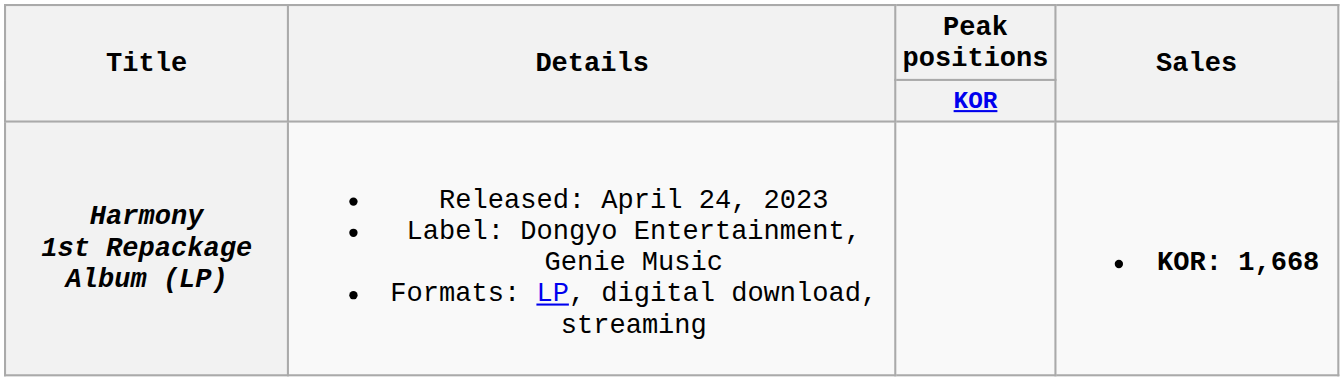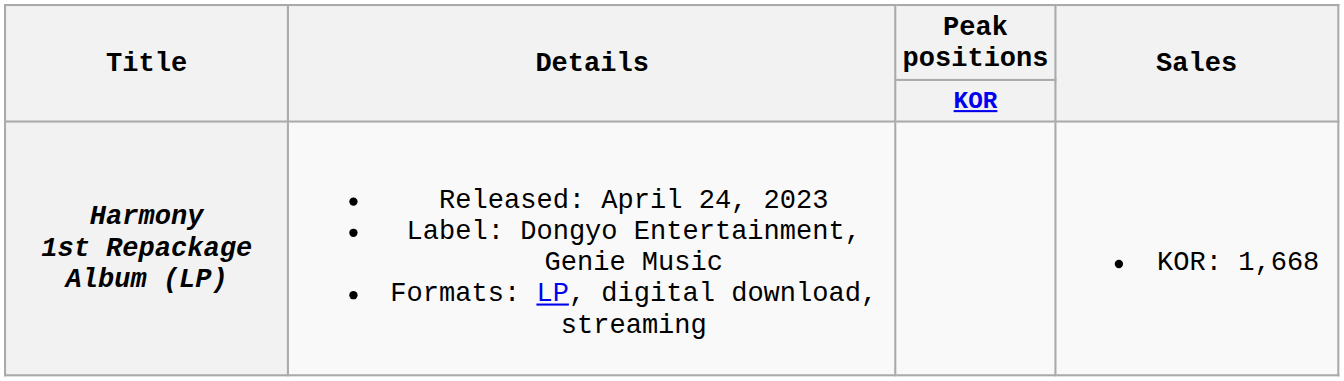Harmony 1st Repackage Album (LP) | Sales: bold -> normal
